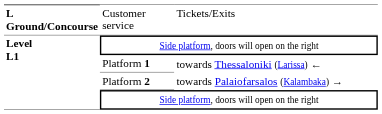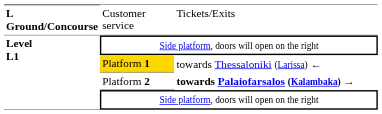Platform 1 | column 2: no background -> gold background
Platform 2 | column 3: normal -> bold
